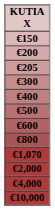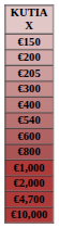row 7 | column 1: €500 -> €540
row 10 | column 1: €1,070 -> €1,000
row 12 | column 1: €4,000 -> €4,700
